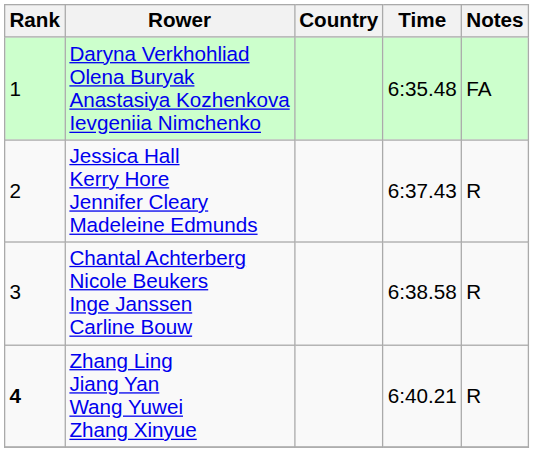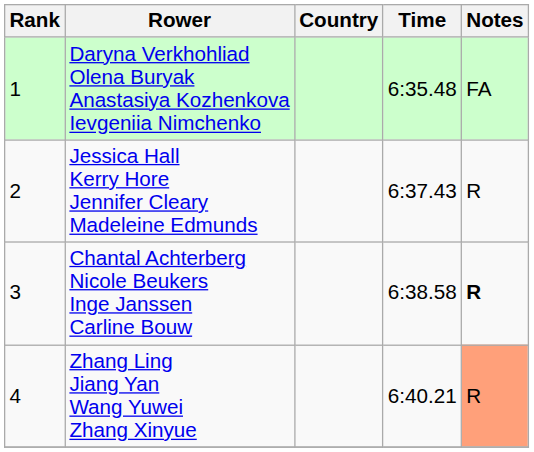Chantal Achterberg Nicole Beukers Inge Janssen Carline Bouw | Notes: normal -> bold
Zhang Ling Jiang Yan Wang Yuwei Zhang Xinyue | Rank: bold -> normal
Zhang Ling Jiang Yan Wang Yuwei Zhang Xinyue | Notes: no background -> lightsalmon background
